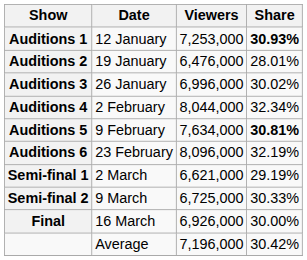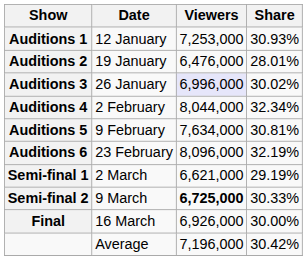Auditions 1 | Share: bold -> normal
Auditions 3 | Viewers: no background -> lavender background
Auditions 5 | Share: bold -> normal
Semi-final 2 | Viewers: normal -> bold
